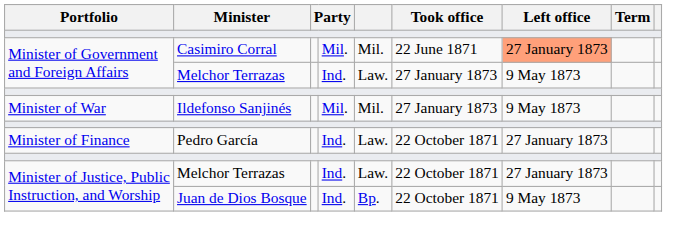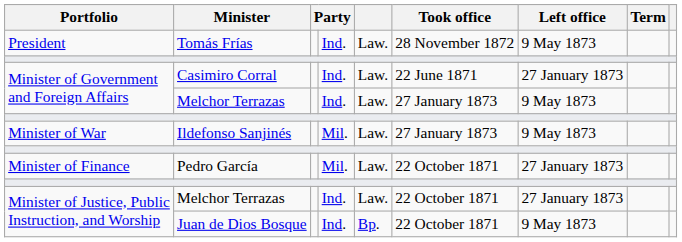+ row: President | Tomás Frías | Ind. | Law. | 28 November 1872 | 9 May 1873
Casimiro Corral | column 4: Mil. -> Ind.
Casimiro Corral | column 5: Mil. -> Law.
Casimiro Corral | Left office: lightsalmon background -> no background
Ildefonso Sanjinés | column 5: Mil. -> Law.
Pedro García | column 4: Ind. -> Mil.
